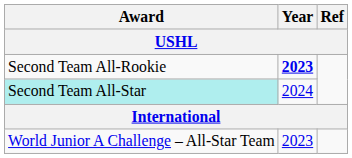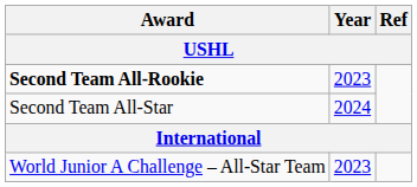row 3 | Award: normal -> bold
row 3 | Year: bold -> normal
row 4 | Award: paleturquoise background -> no background
